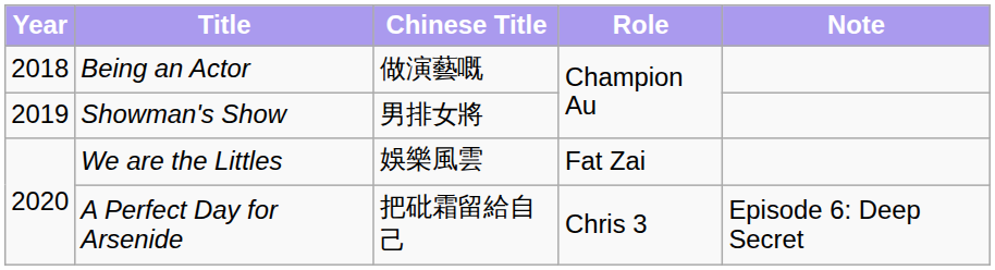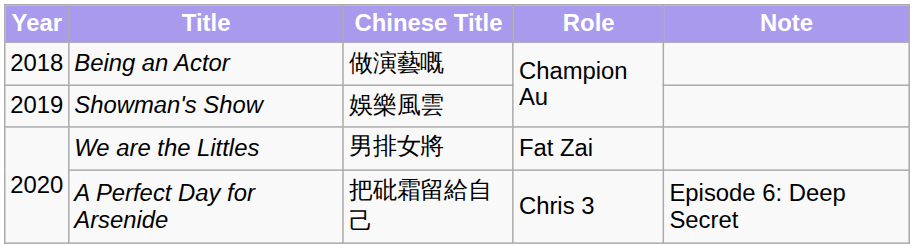Showman's Show | Chinese Title: 男排女將 -> 娛樂風雲
We are the Littles | Chinese Title: 娛樂風雲 -> 男排女將
